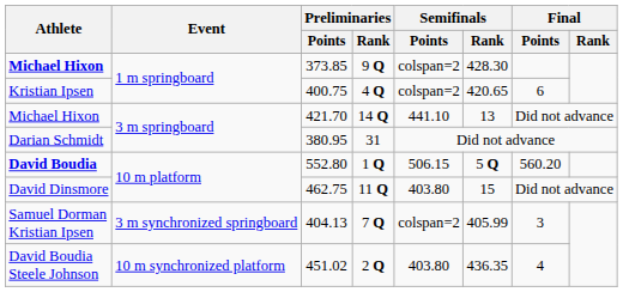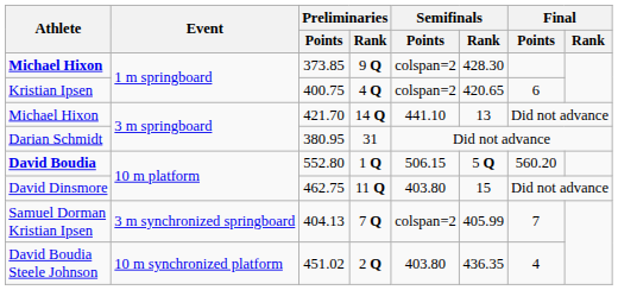404.13 | Final / Points: 3 -> 7
